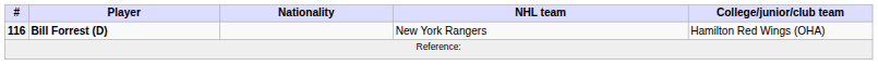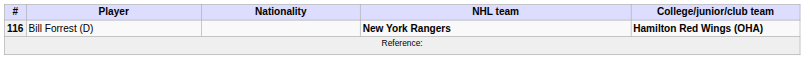116 | Player: bold -> normal
116 | NHL team: normal -> bold
116 | College/junior/club team: normal -> bold
